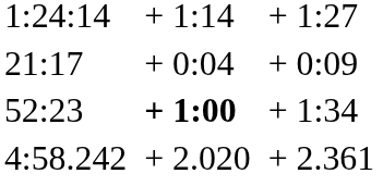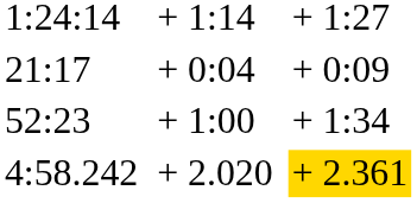52:23 | column 2: bold -> normal
4:58.242 | column 3: no background -> gold background
